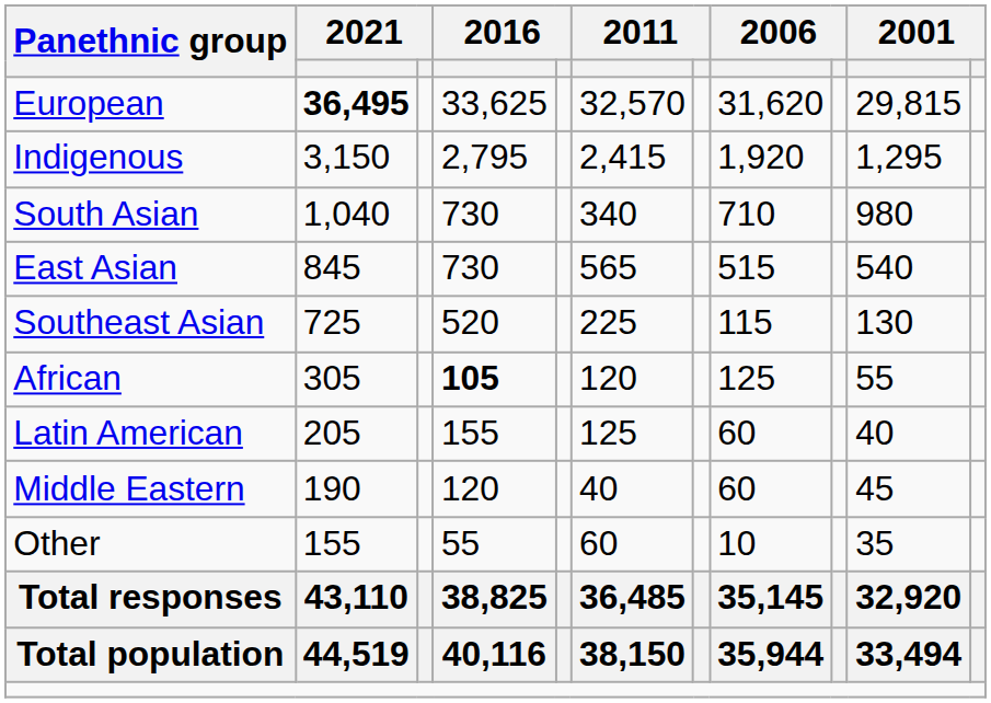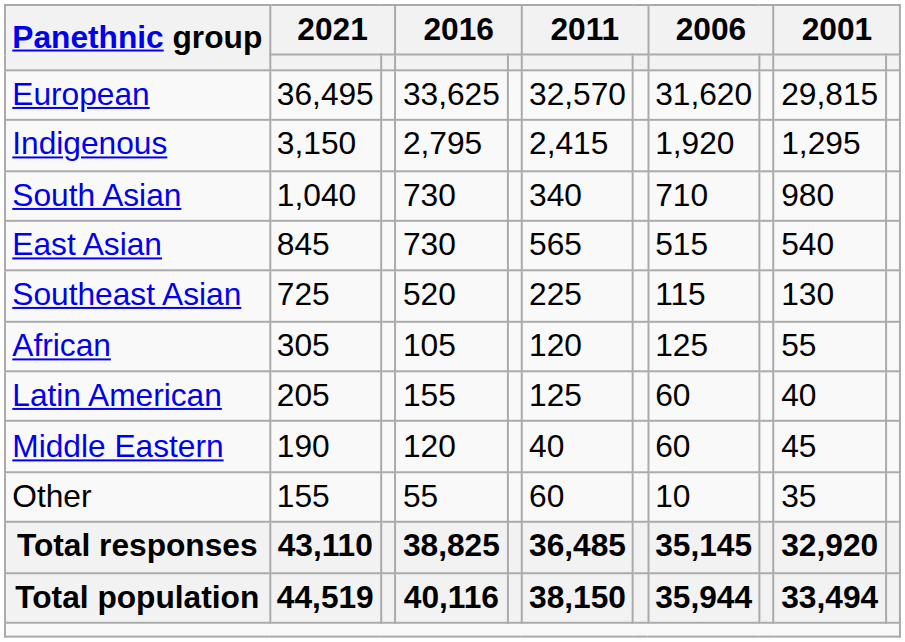European | column 2: bold -> normal
African | column 4: bold -> normal
